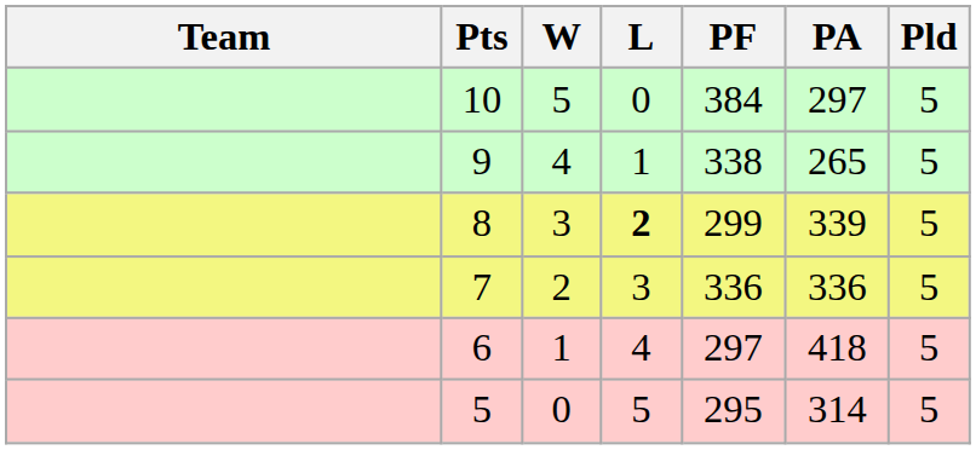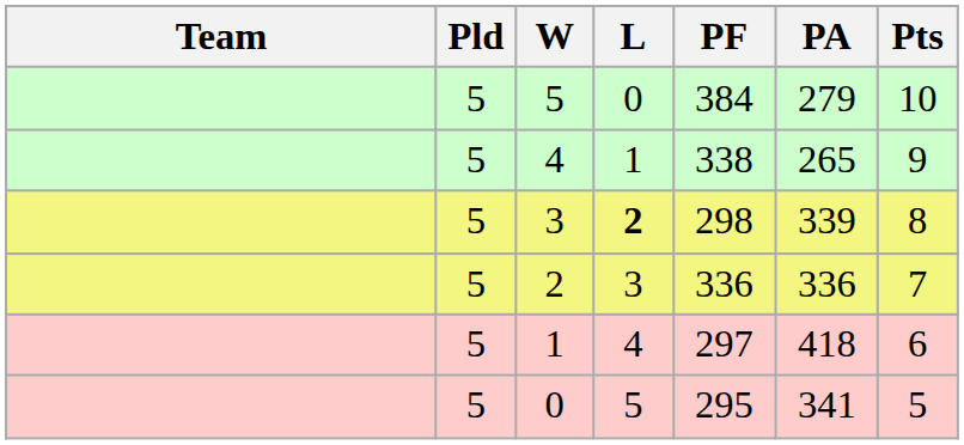columns swapped: Pld <-> Pts
row 2 | PA: 297 -> 279
row 4 | PF: 299 -> 298
row 7 | PA: 314 -> 341
